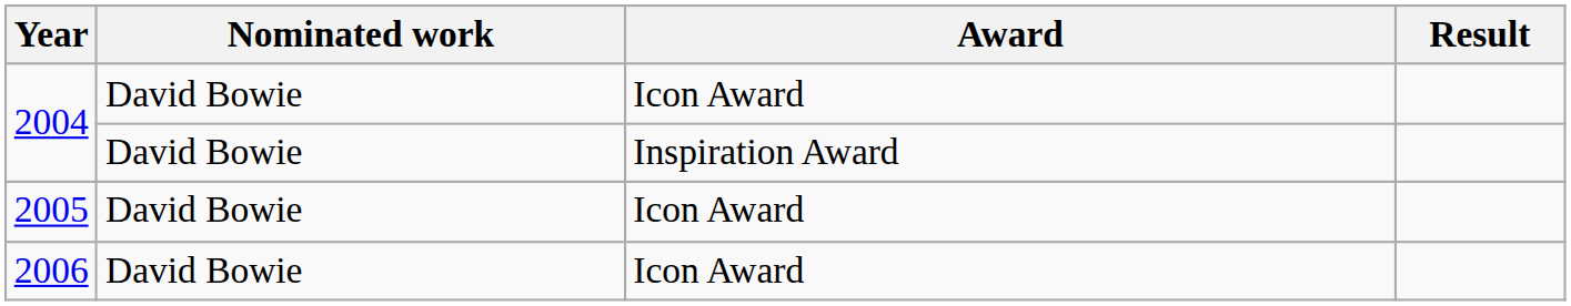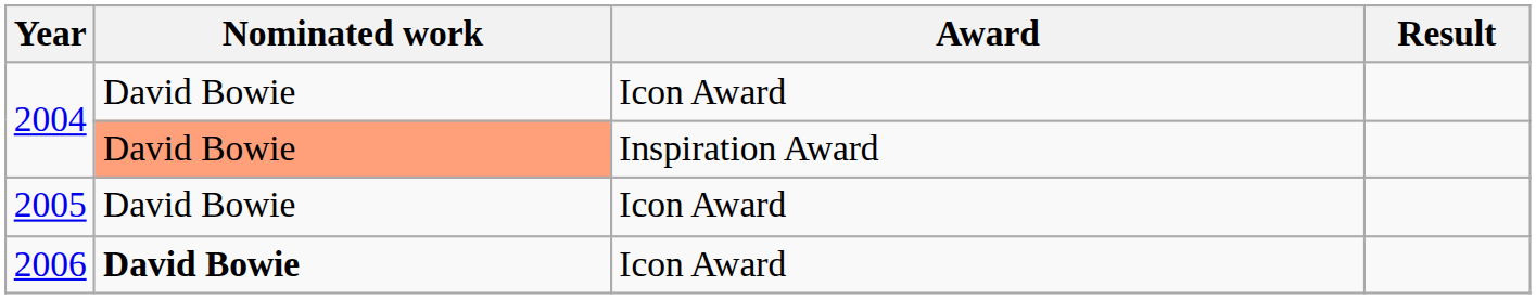2004 / Inspiration Award | Nominated work: no background -> lightsalmon background
2006 | Nominated work: normal -> bold
